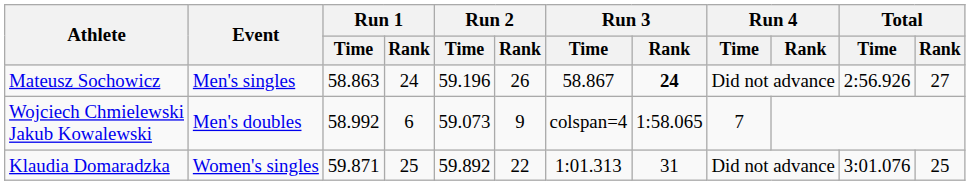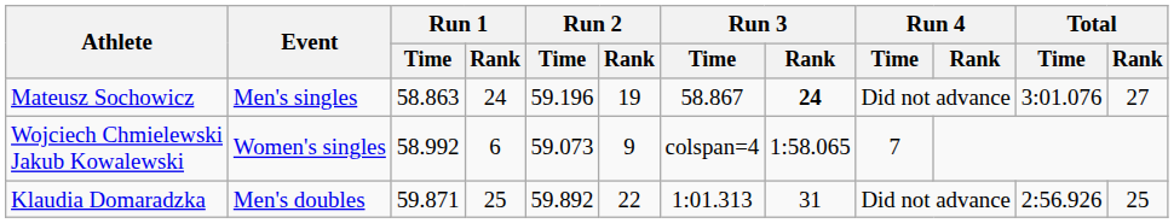Mateusz Sochowicz | Run 2 / Rank: 26 -> 19
Mateusz Sochowicz | Total / Time: 2:56.926 -> 3:01.076
Wojciech Chmielewski Jakub Kowalewski | Event: Men's doubles -> Women's singles
Klaudia Domaradzka | Event: Women's singles -> Men's doubles
Klaudia Domaradzka | Total / Time: 3:01.076 -> 2:56.926
